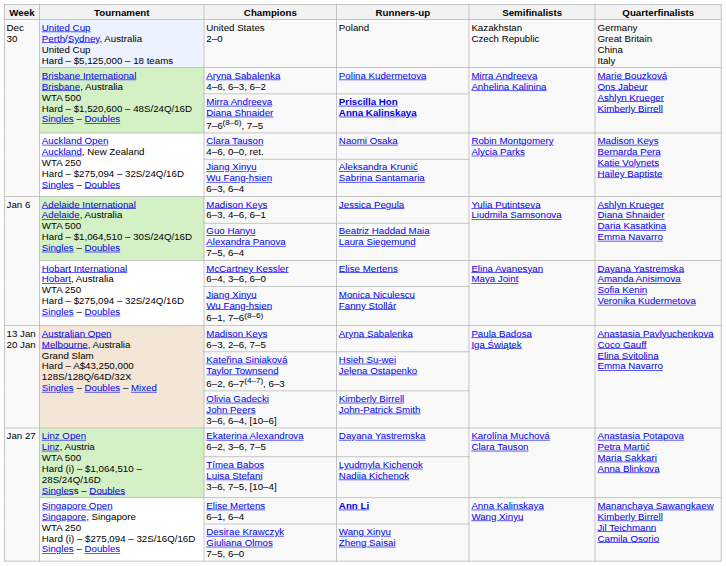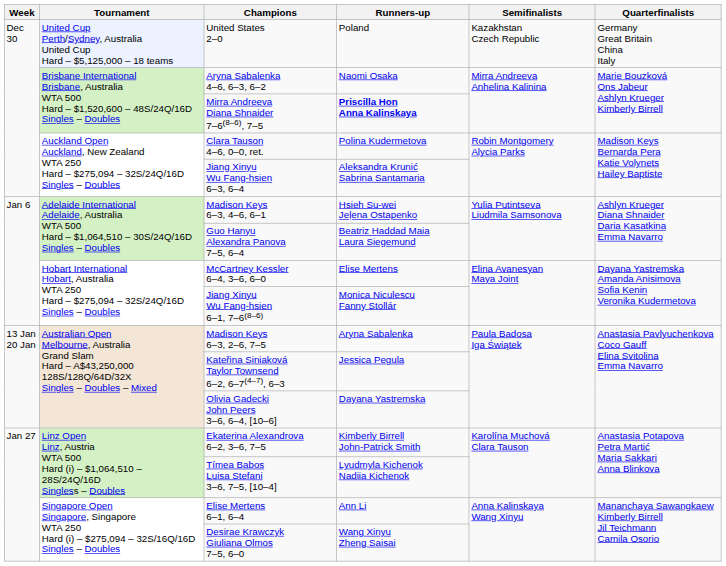Aryna Sabalenka 4–6, 6–3, 6–2 | Runners-up: Polina Kudermetova -> Naomi Osaka
Clara Tauson 4–6, 0–0, ret. | Runners-up: Naomi Osaka -> Polina Kudermetova
Madison Keys 6–3, 4–6, 6–1 | Runners-up: Jessica Pegula -> Hsieh Su-wei Jeļena Ostapenko
Kateřina Siniaková Taylor Townsend 6–2, 6–7(4–7), 6–3 | Runners-up: Hsieh Su-wei Jeļena Ostapenko -> Jessica Pegula
Olivia Gadecki John Peers 3–6, 6–4, [10–6] | Runners-up: Kimberly Birrell John-Patrick Smith -> Dayana Yastremska
Ekaterina Alexandrova 6–2, 3–6, 7–5 | Runners-up: Dayana Yastremska -> Kimberly Birrell John-Patrick Smith
Elise Mertens 6–1, 6–4 | Runners-up: bold -> normal
